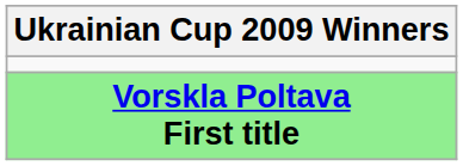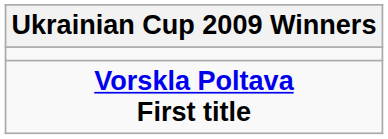row 3 | column 1: lightgreen background -> no background
